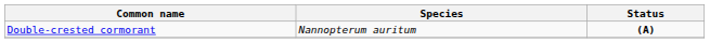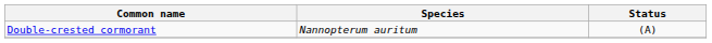Double-crested cormorant | Status: bold -> normal
